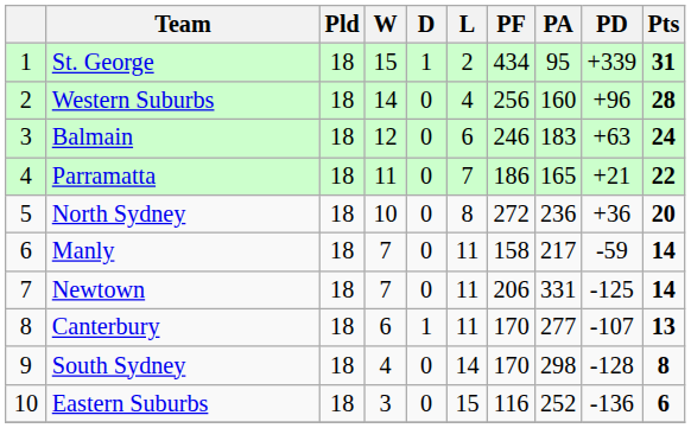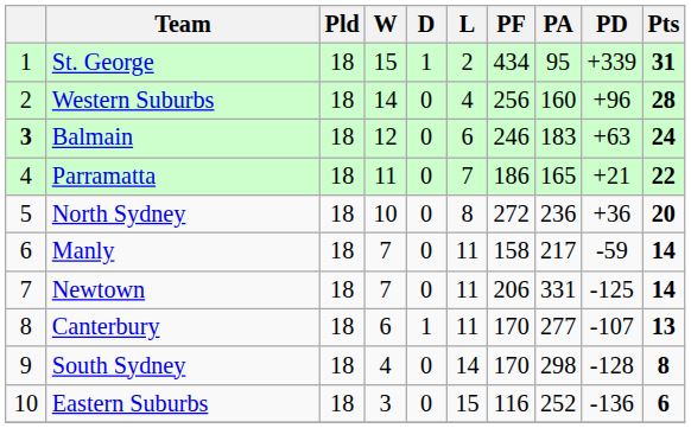Balmain | column 1: normal -> bold
